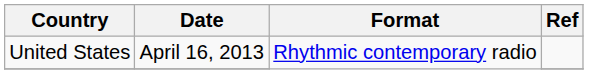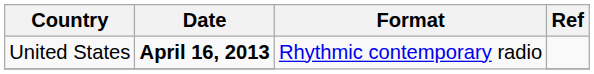United States | Date: normal -> bold
